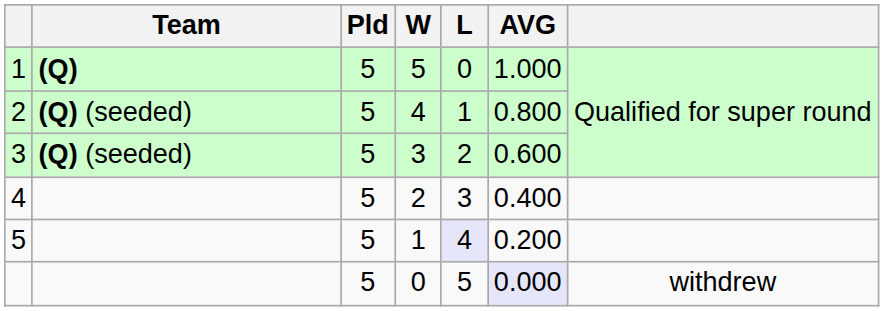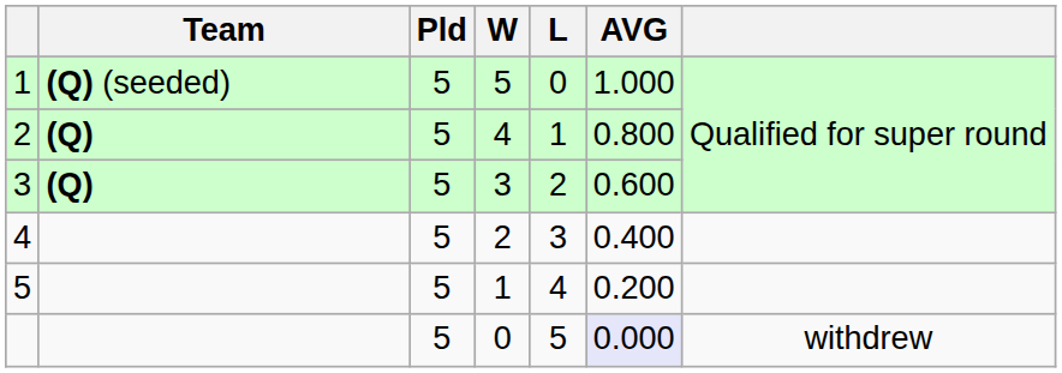row 2 | Team: (Q) -> (Q) (seeded)
row 3 | Team: (Q) (seeded) -> (Q)
row 4 | Team: (Q) (seeded) -> (Q)
row 6 | L: lavender background -> no background
